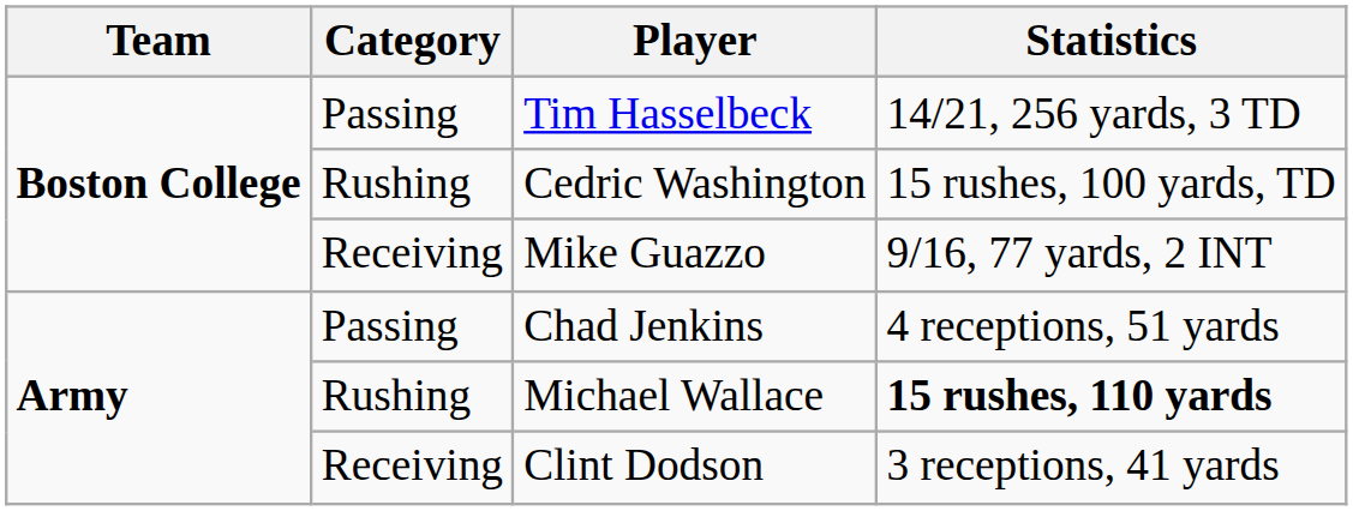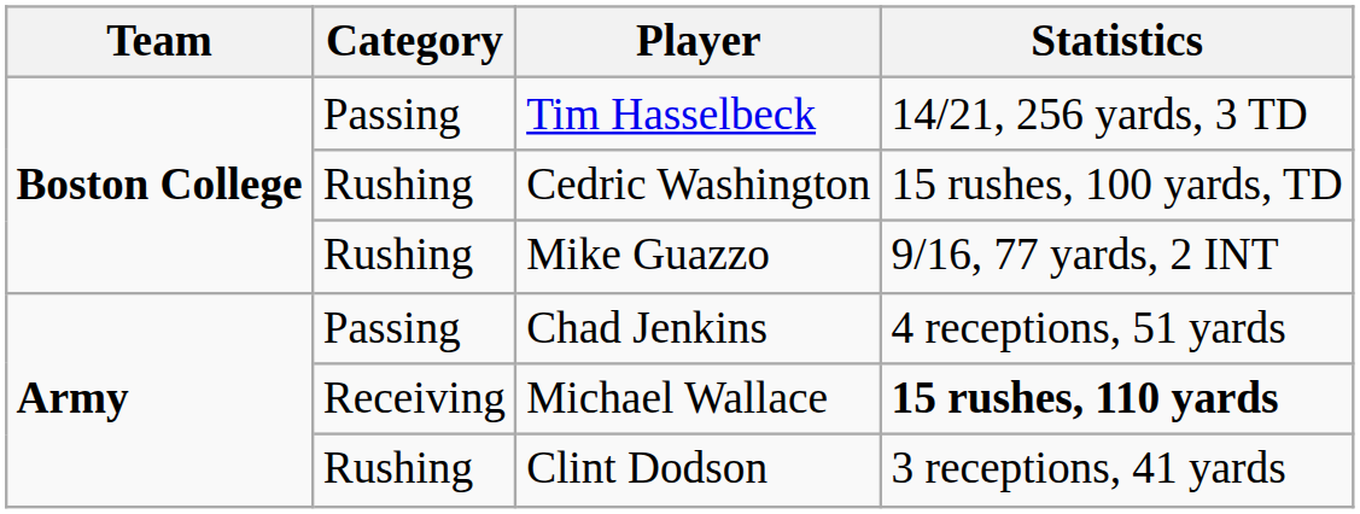Mike Guazzo | Category: Receiving -> Rushing
Michael Wallace | Category: Rushing -> Receiving
Clint Dodson | Category: Receiving -> Rushing
